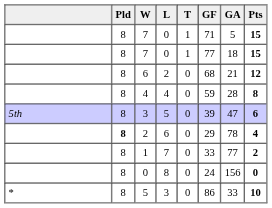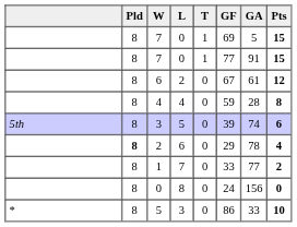row 2 | GF: 71 -> 69
row 3 | GA: 18 -> 91
row 4 | GF: 68 -> 67
row 4 | GA: 21 -> 61
row 6 | GA: 47 -> 74
